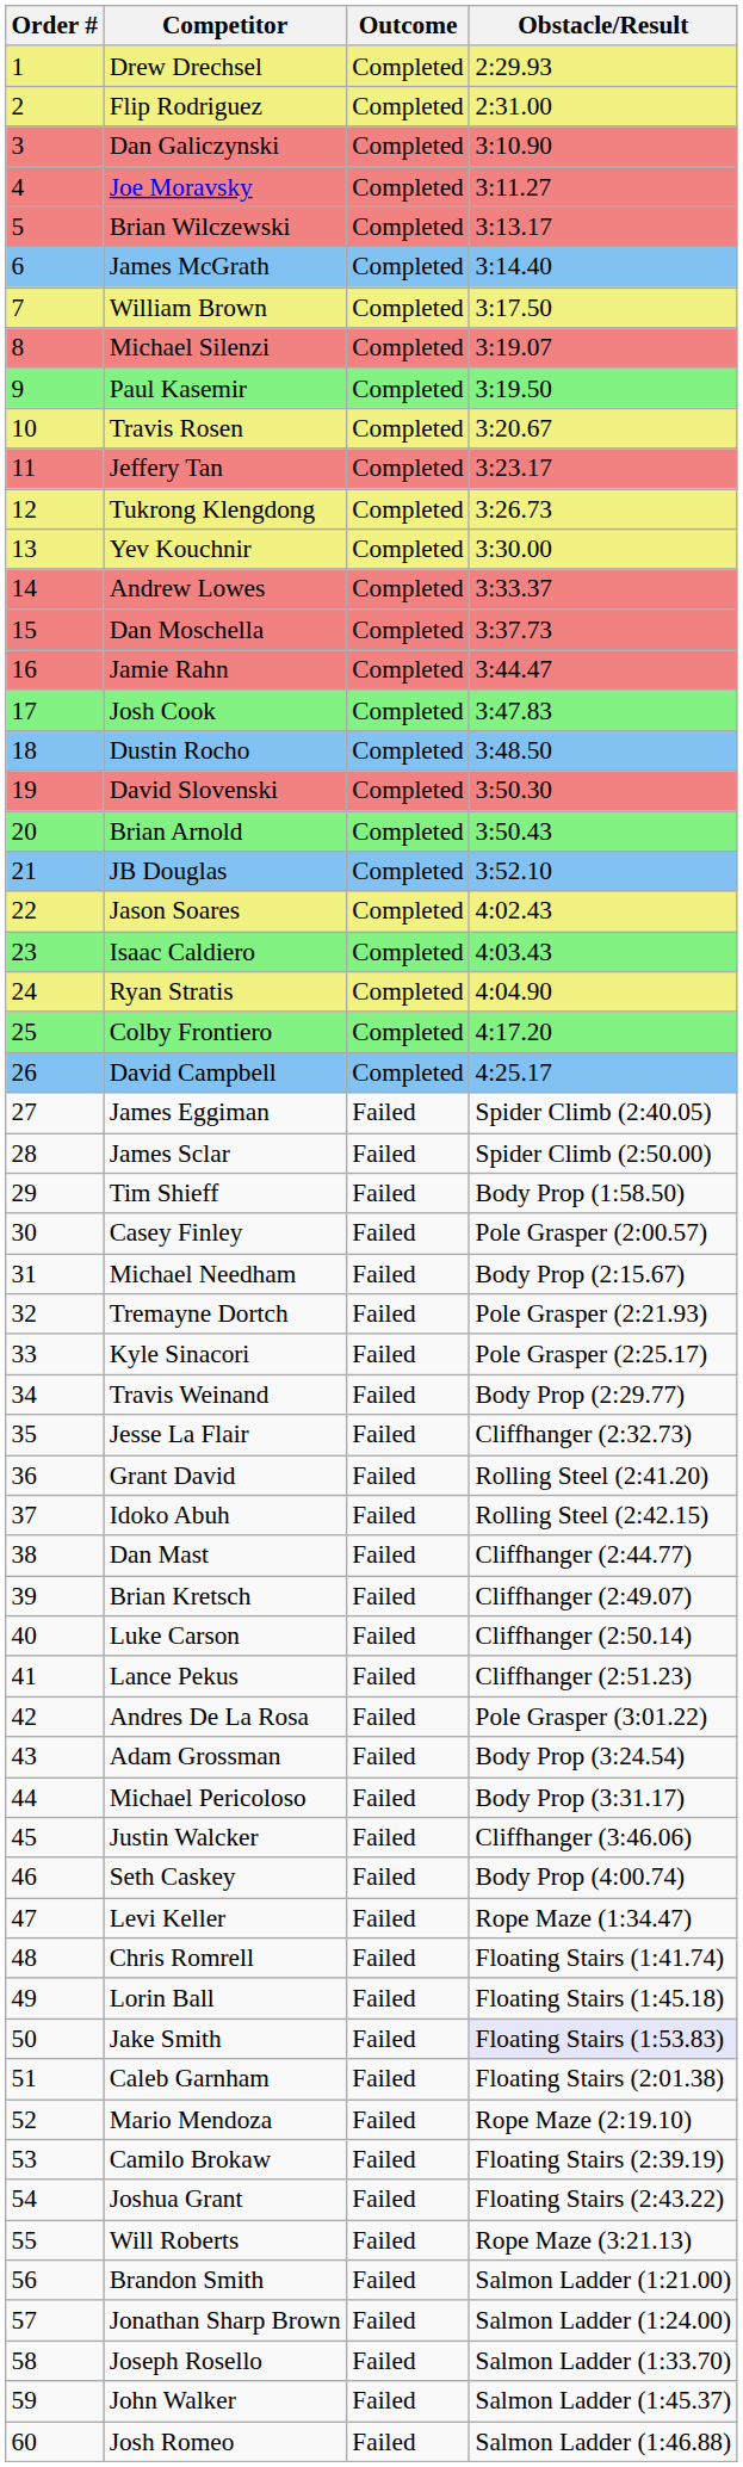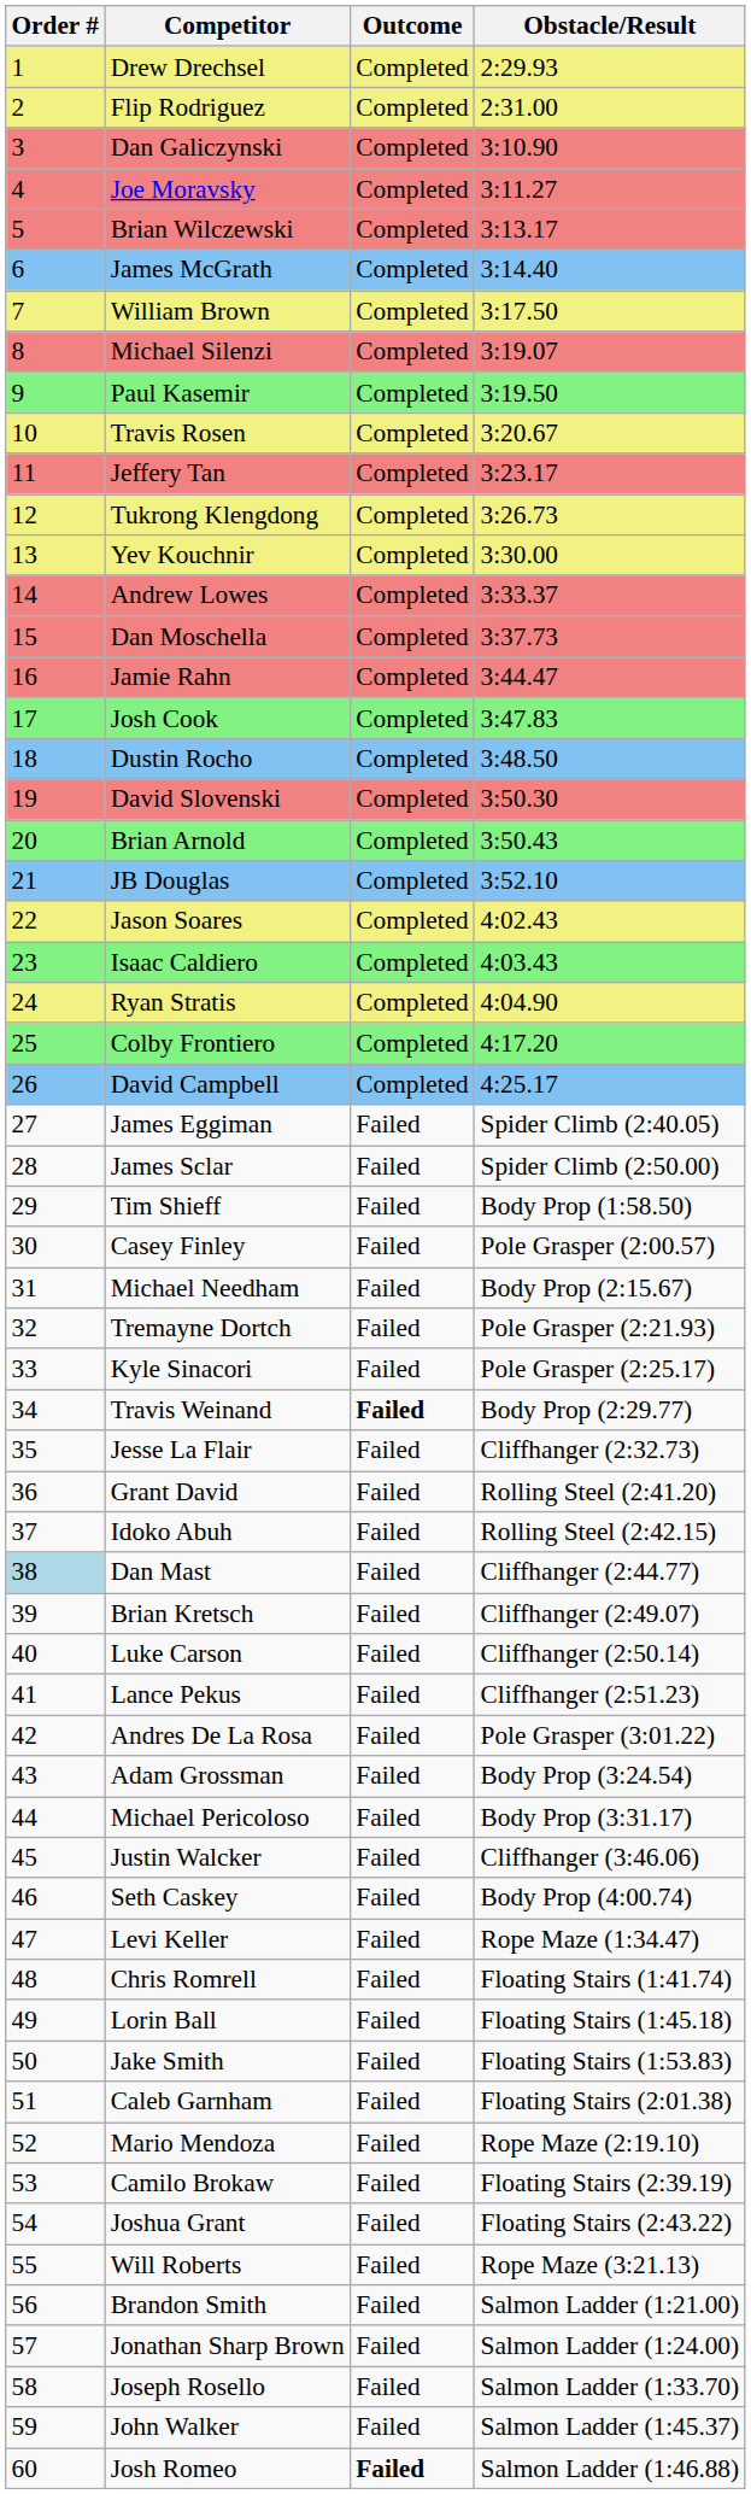Travis Weinand | Outcome: normal -> bold
Dan Mast | Order #: no background -> lightblue background
Jake Smith | Obstacle/Result: lavender background -> no background
Josh Romeo | Outcome: normal -> bold
